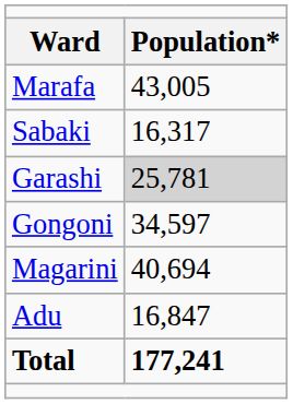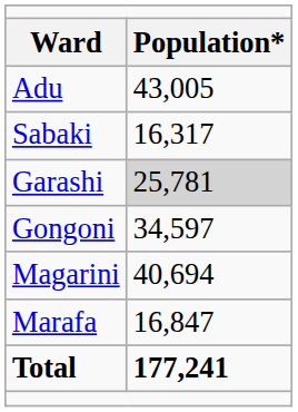row 3 | column 1: Marafa -> Adu
row 8 | column 1: Adu -> Marafa
